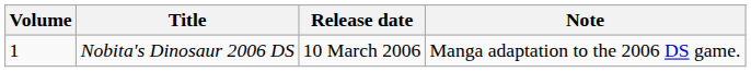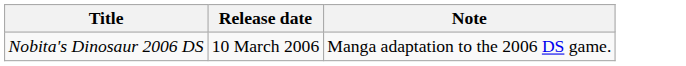- column: Volume | 1
